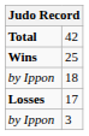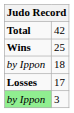3 | column 1: no background -> lightgreen background
